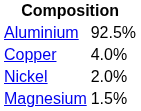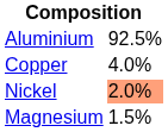Nickel | column 2: no background -> lightsalmon background
